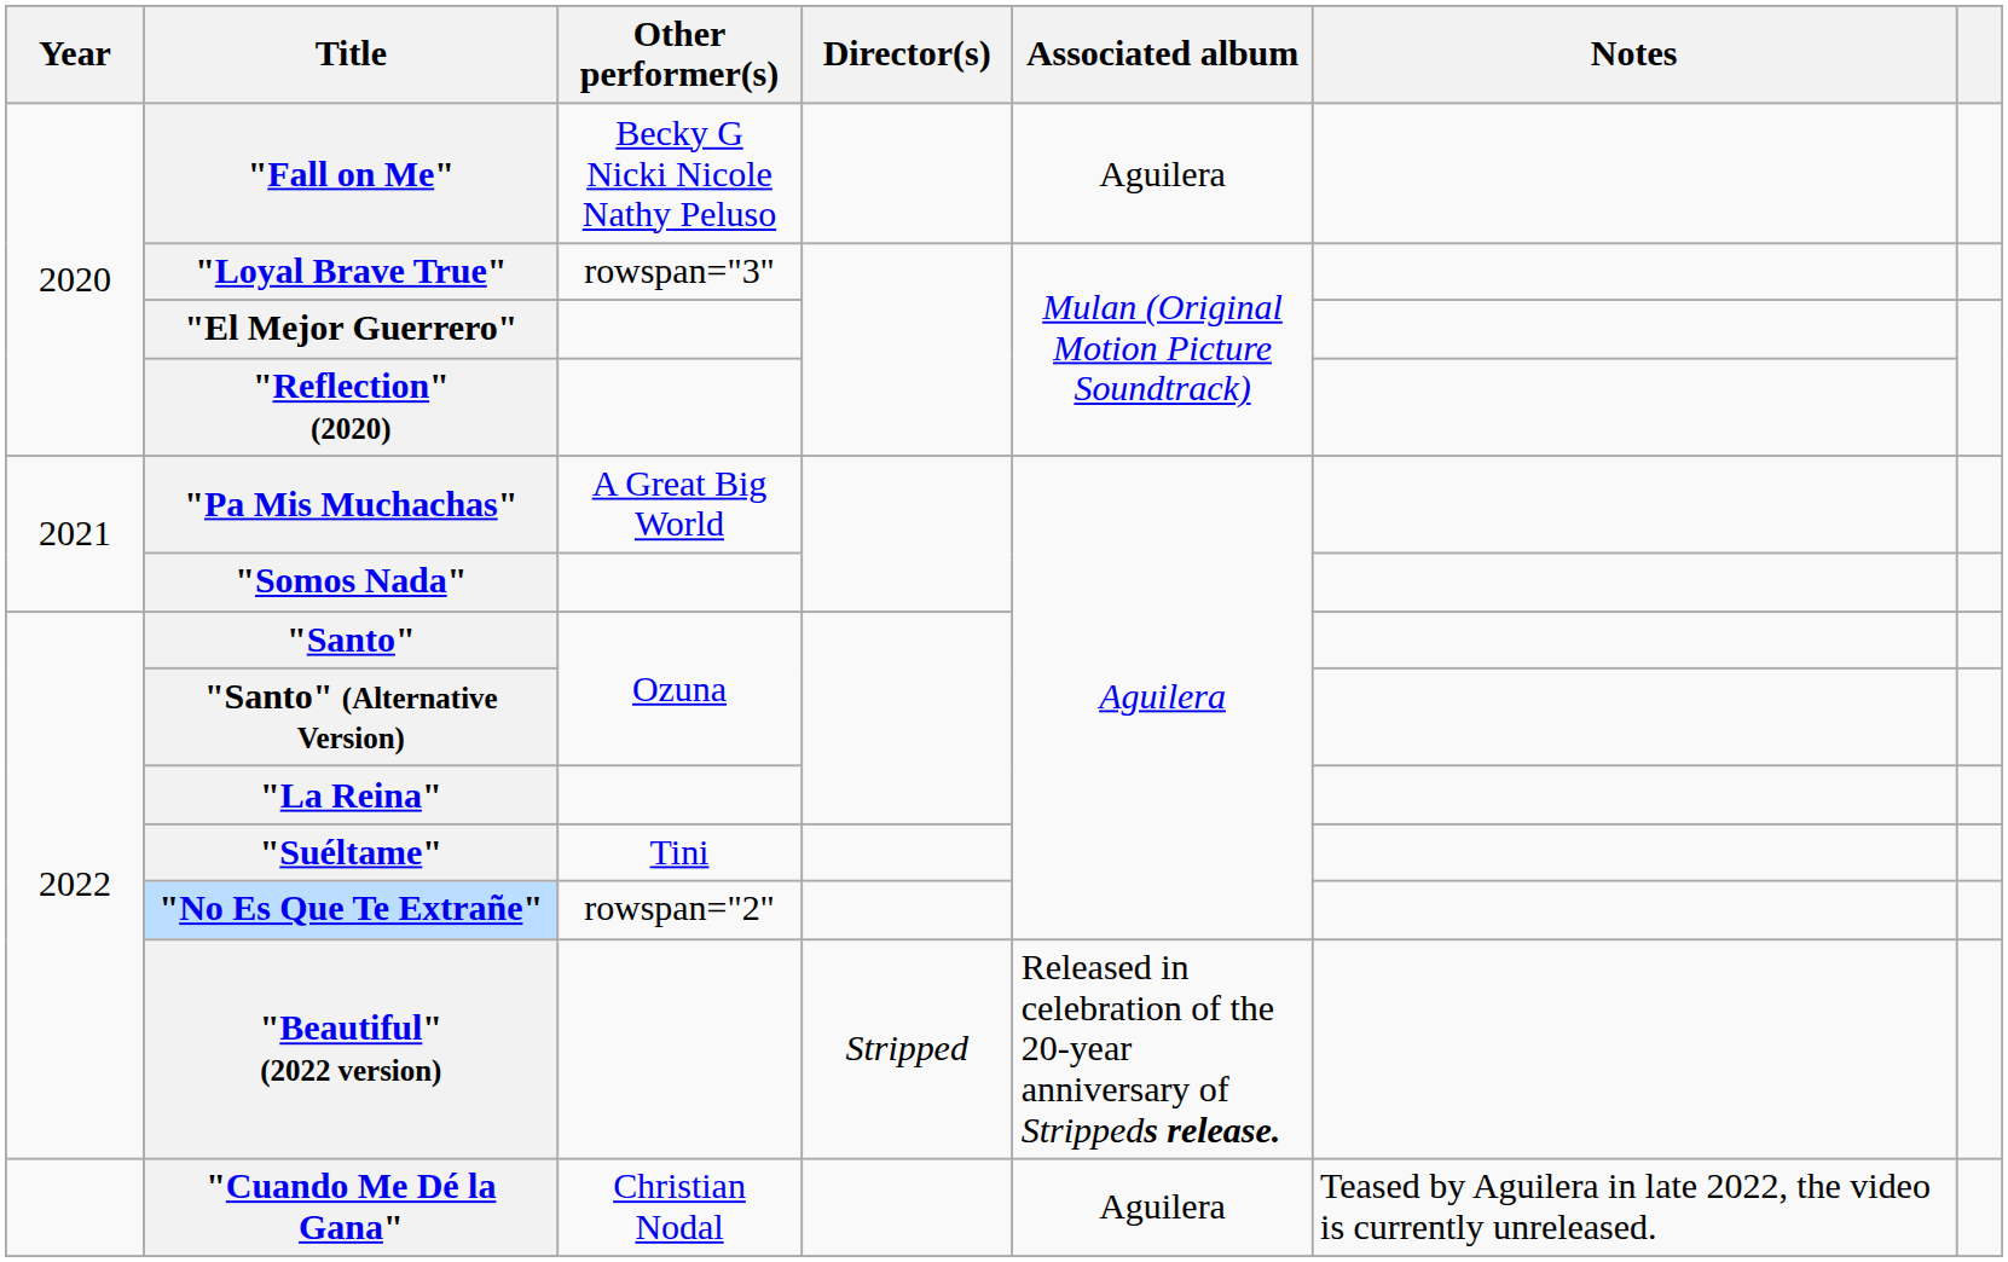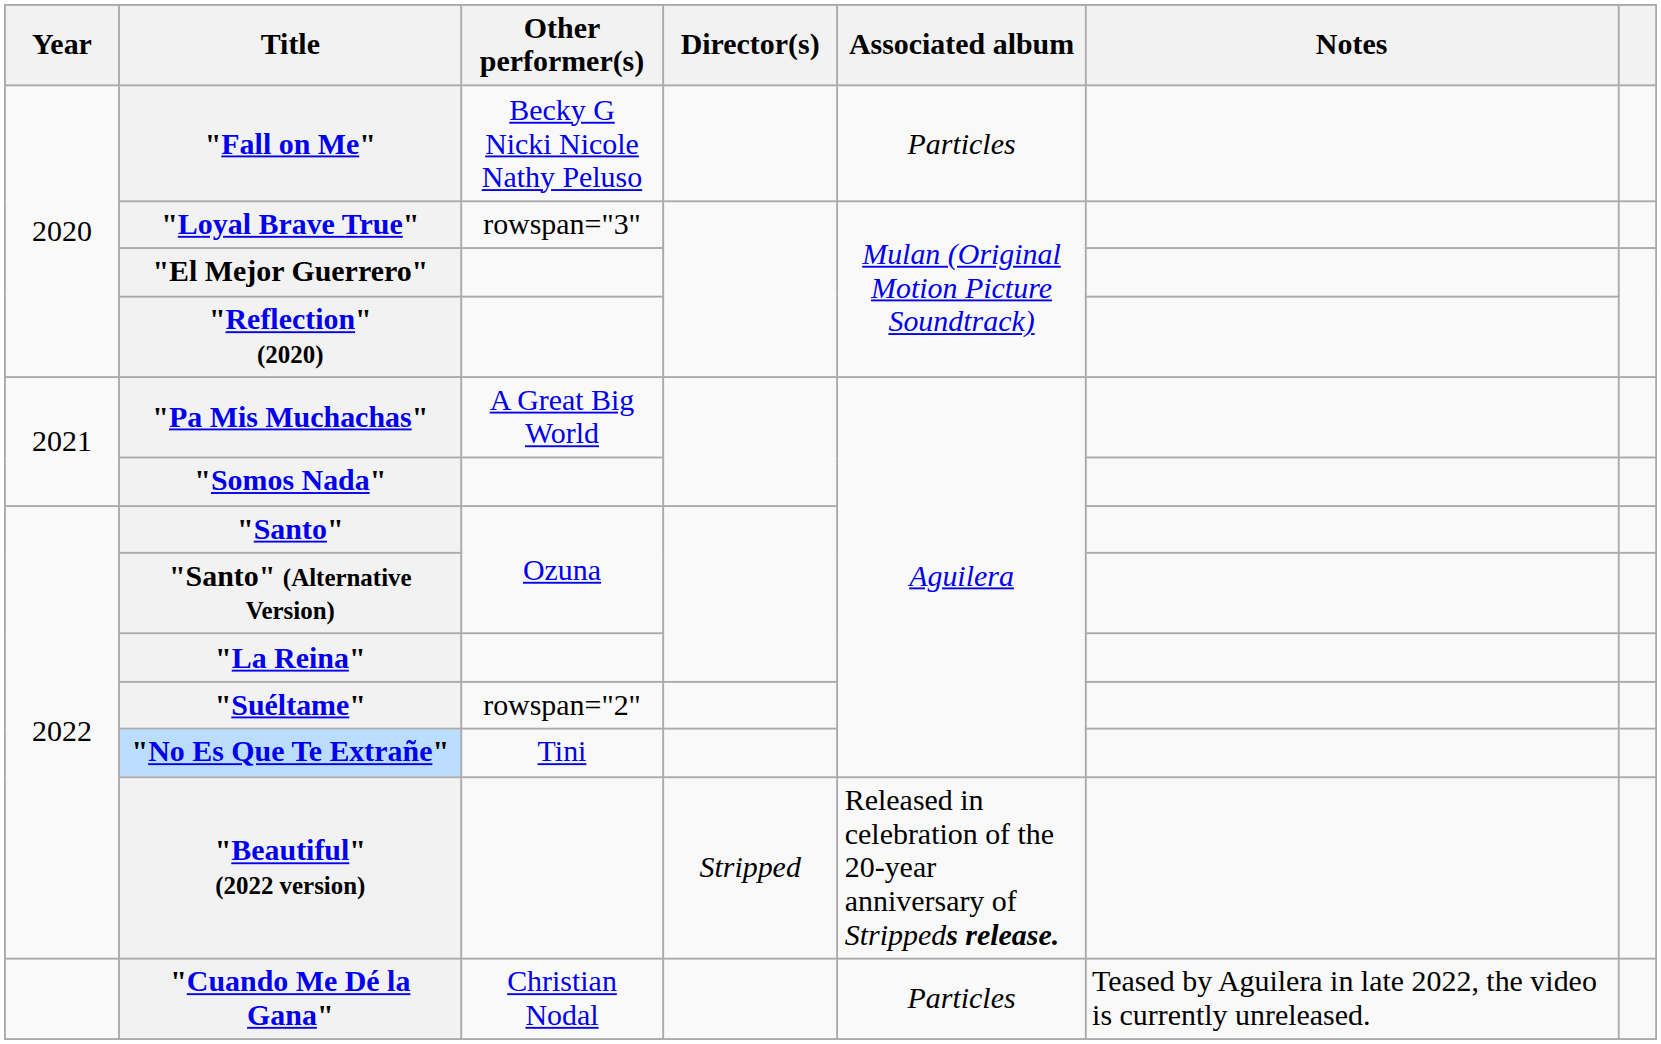"Fall on Me" | Associated album: Aguilera -> Particles
"Suéltame" | Other performer(s): Tini -> rowspan="2"
"No Es Que Te Extrañe" | Other performer(s): rowspan="2" -> Tini
"Cuando Me Dé la Gana" | Associated album: Aguilera -> Particles
